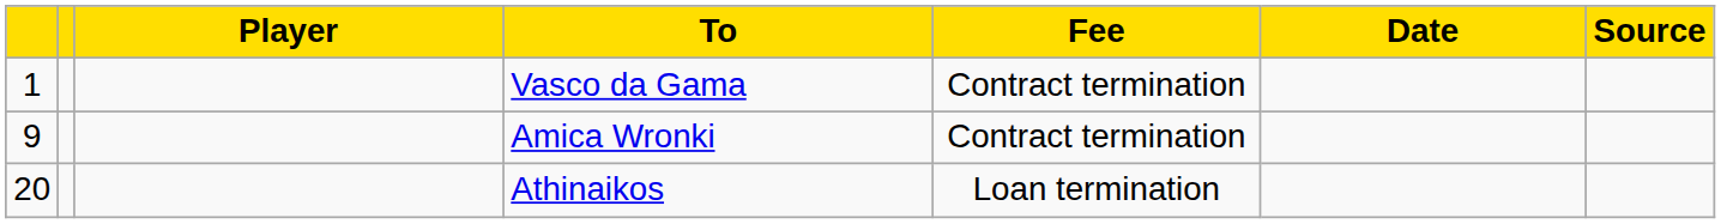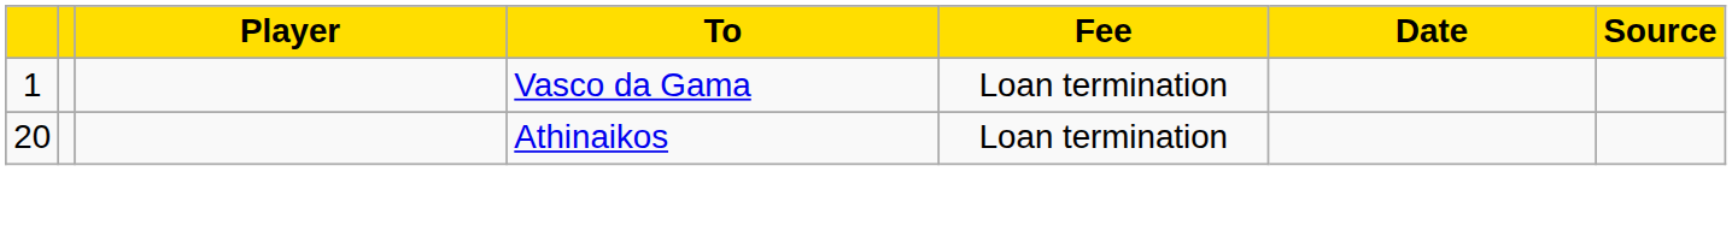Vasco da Gama | Fee: Contract termination -> Loan termination
- row: 9 | Amica Wronki | Contract termination
